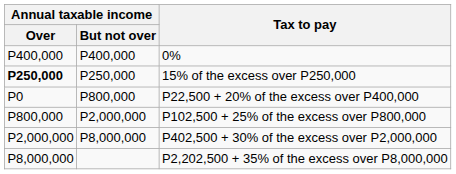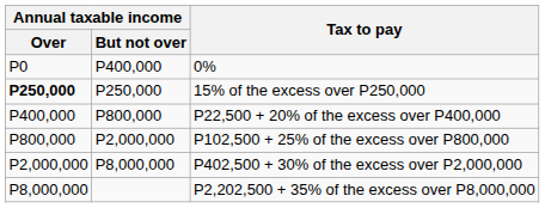0% | Annual taxable income / Over: P400,000 -> P0
P22,500 + 20% of the excess over P400,000 | Annual taxable income / Over: P0 -> P400,000
